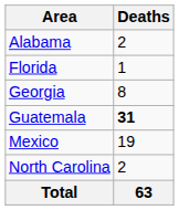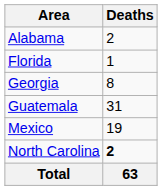Guatemala | Deaths: bold -> normal
North Carolina | Deaths: normal -> bold
